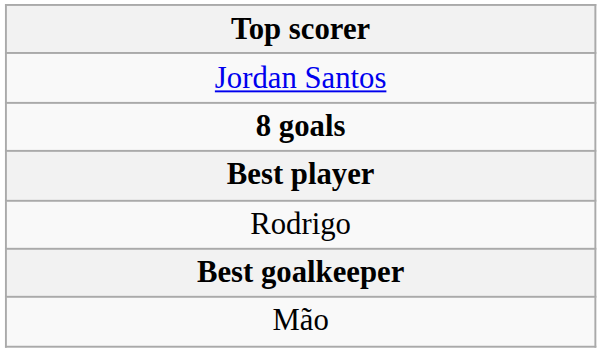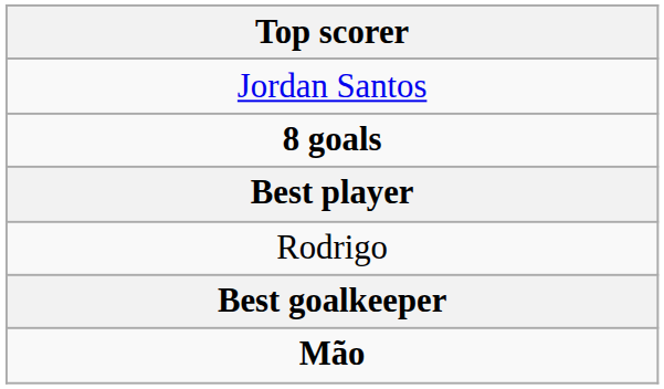row 7 | column 1: normal -> bold
